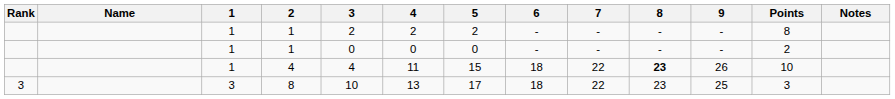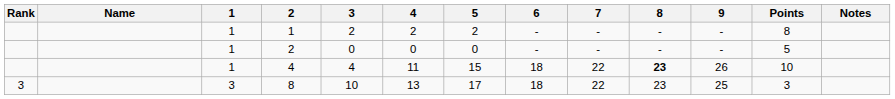row 3 | 2: 1 -> 2
row 3 | Points: 2 -> 5
